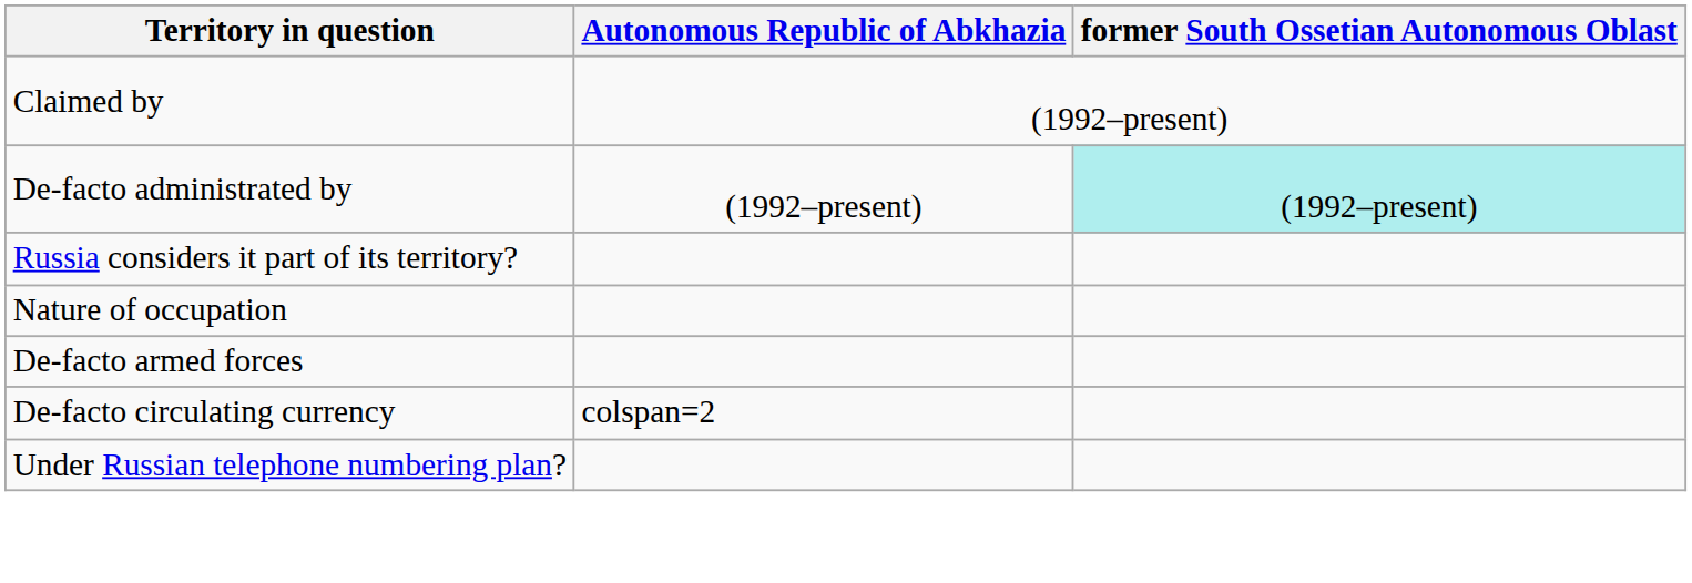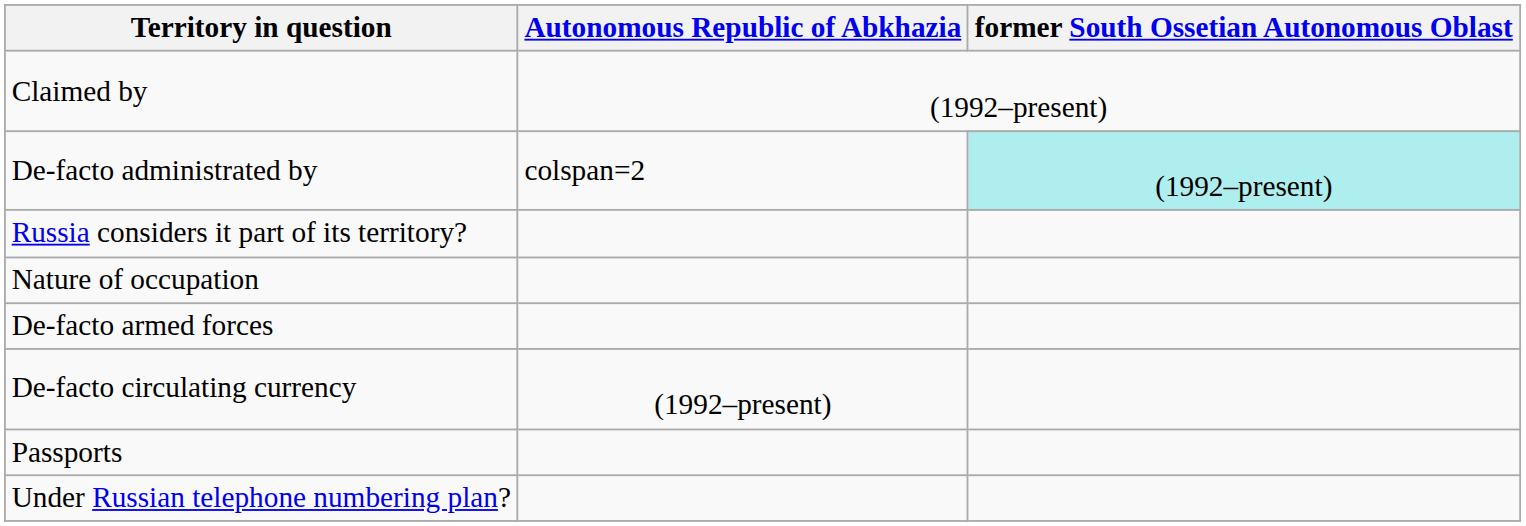De-facto administrated by | Autonomous Republic of Abkhazia: (1992–present) -> colspan=2
De-facto circulating currency | Autonomous Republic of Abkhazia: colspan=2 -> (1992–present)
+ row: Passports
